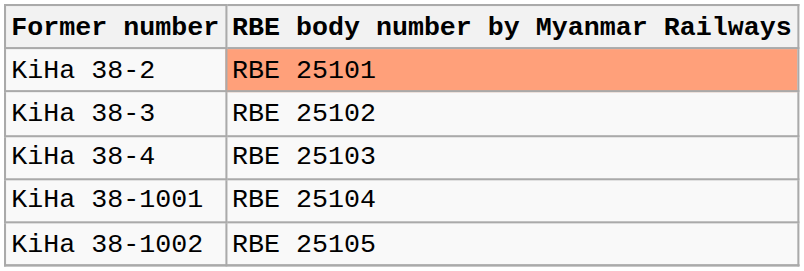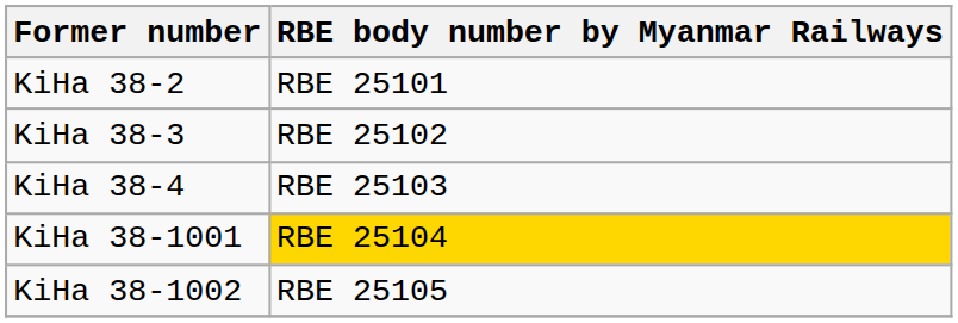KiHa 38-2 | RBE body number by Myanmar Railways: lightsalmon background -> no background
KiHa 38-1001 | RBE body number by Myanmar Railways: no background -> gold background
